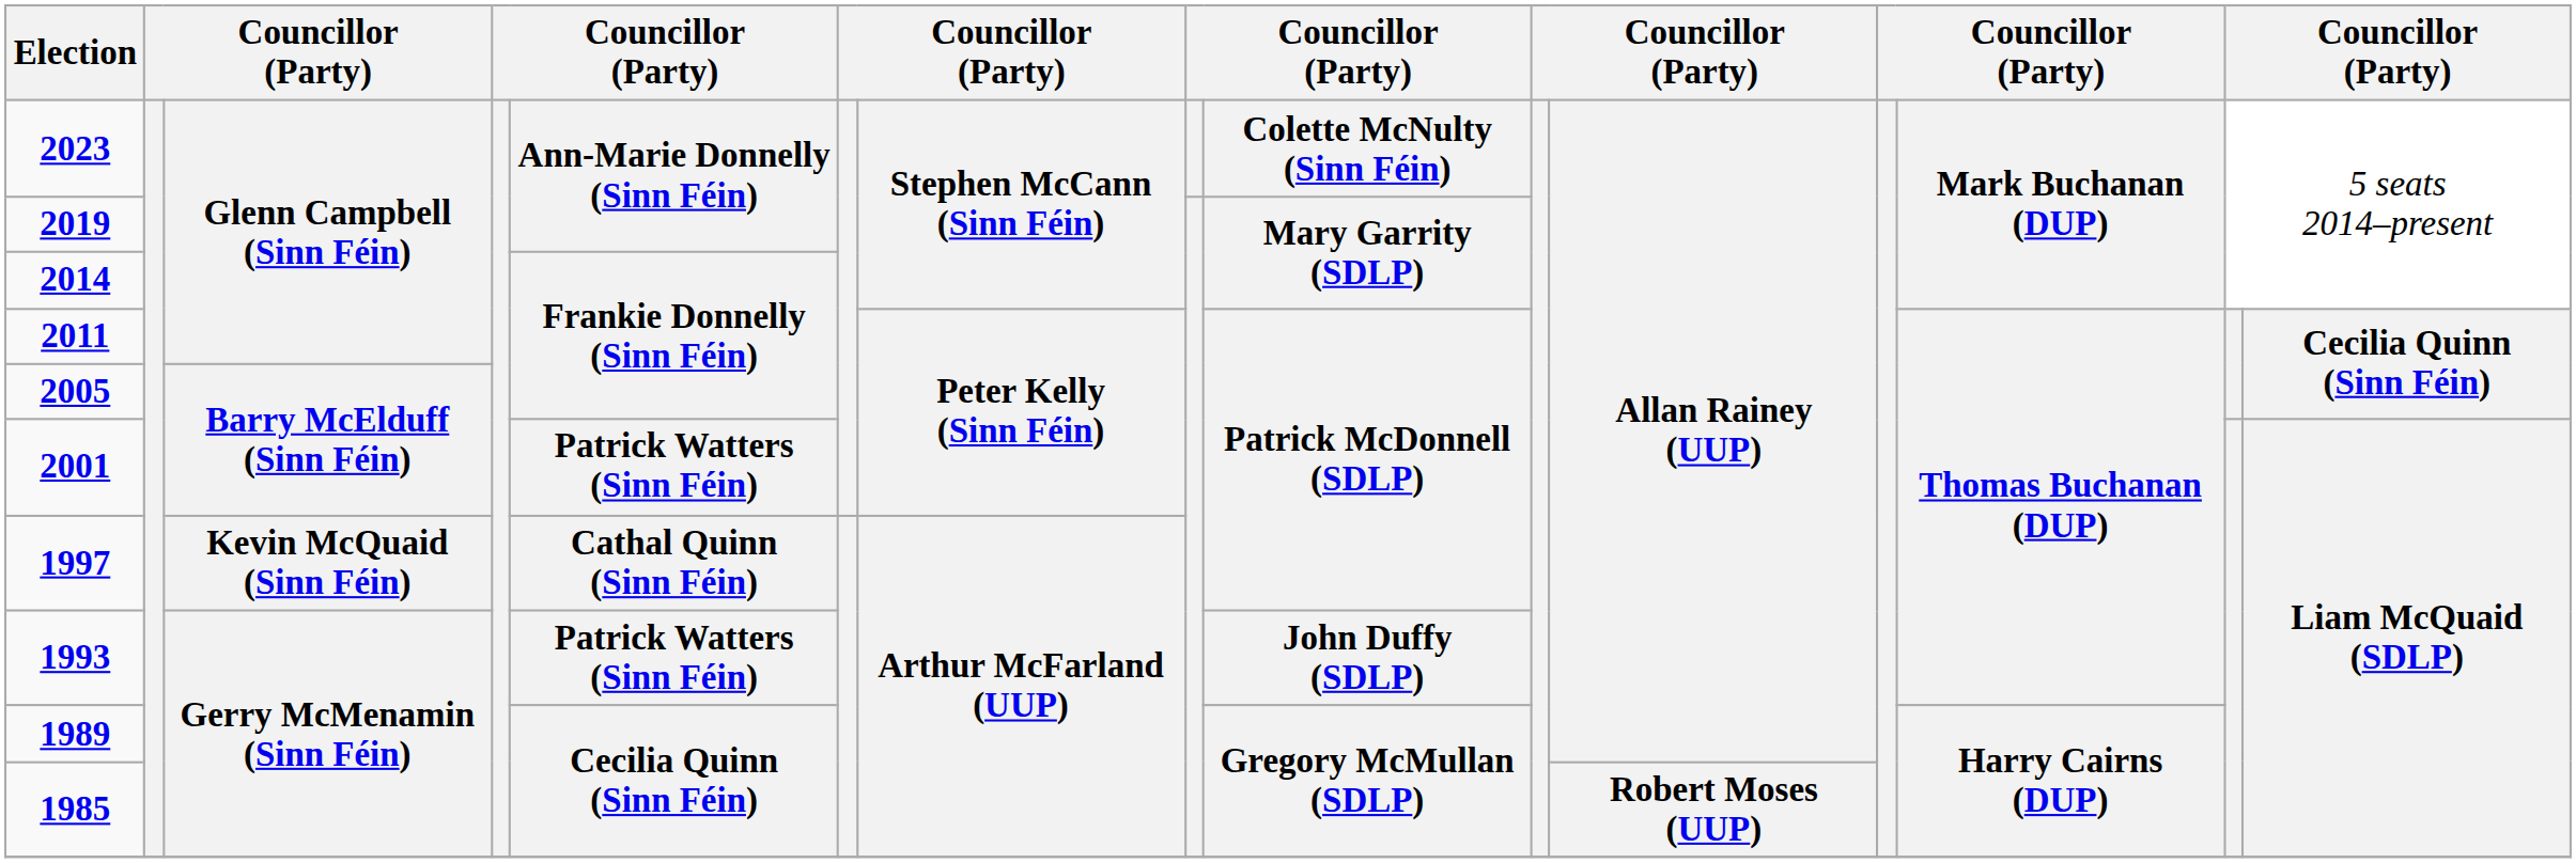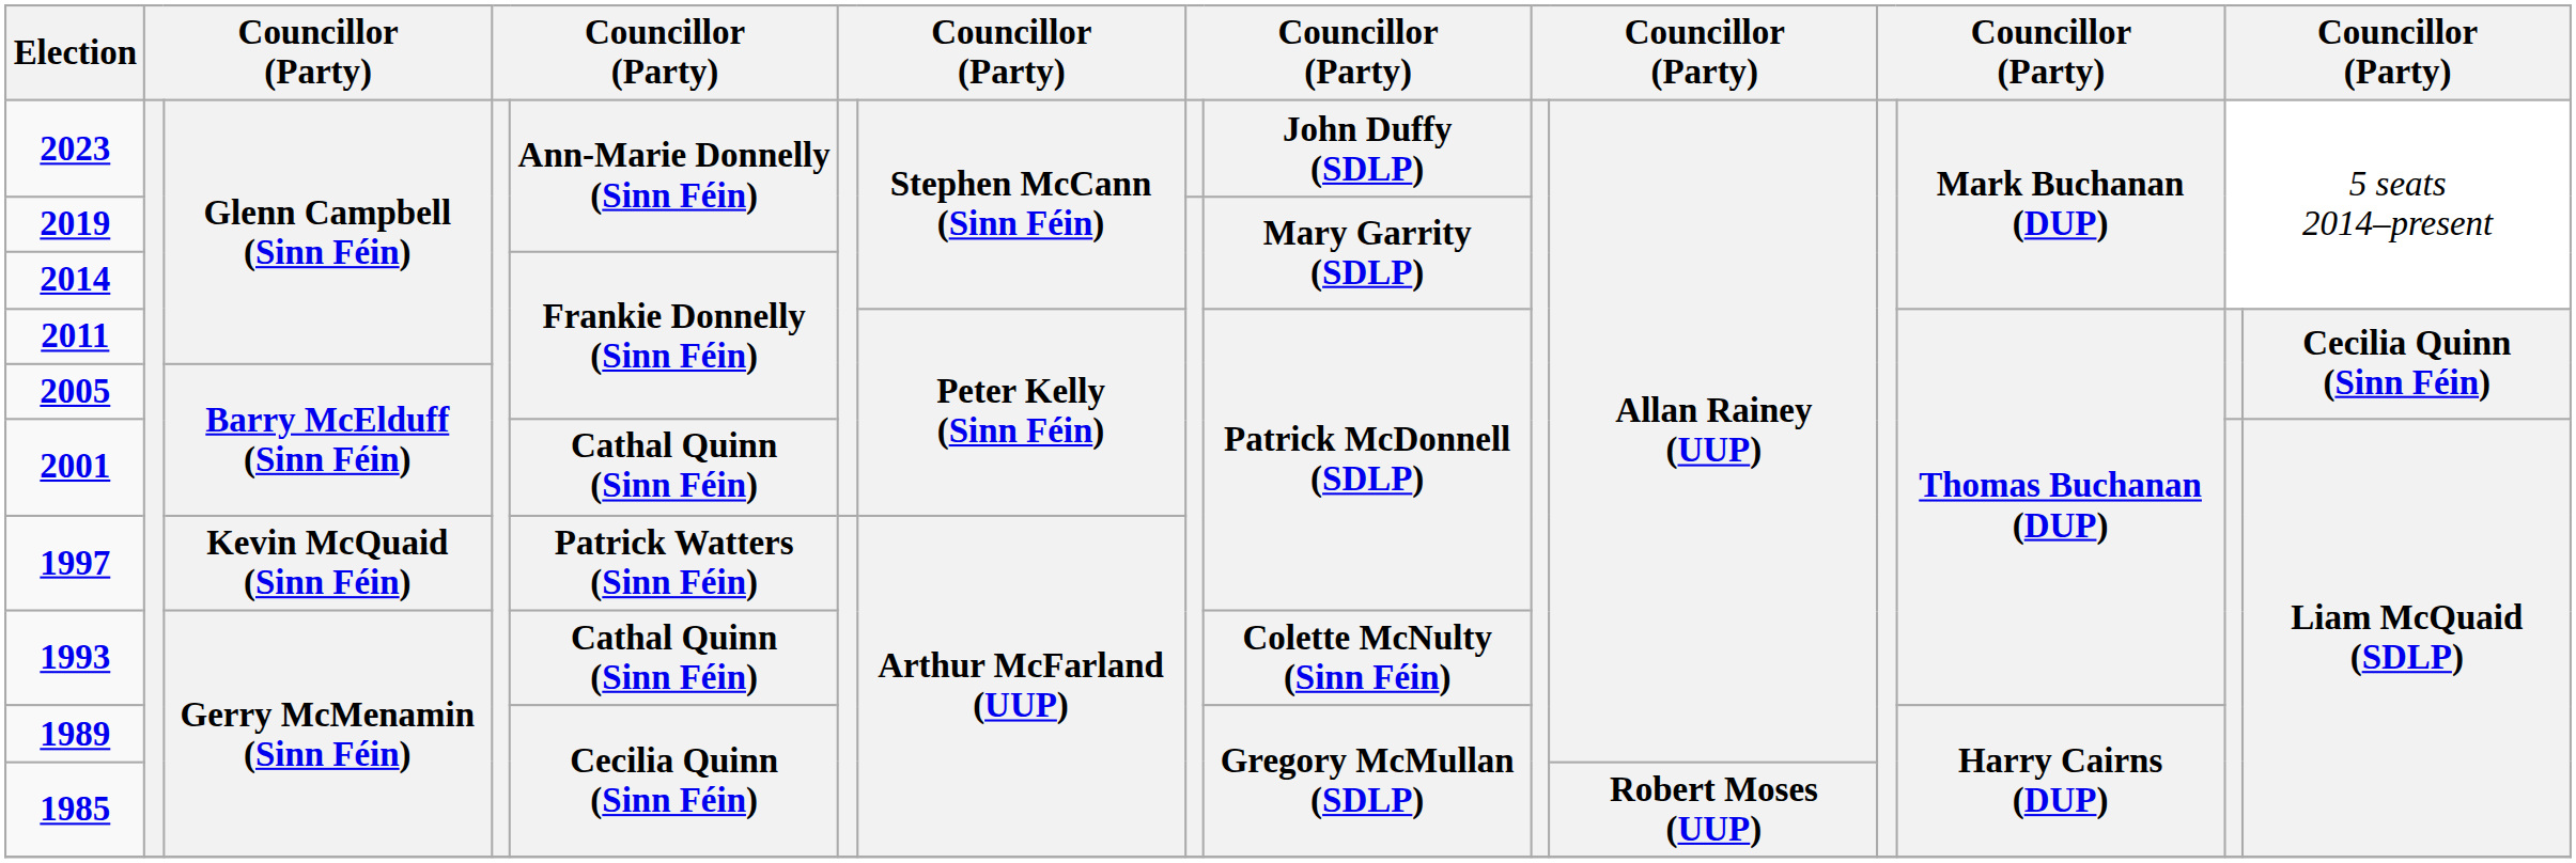2023 | column 9: Colette McNulty (Sinn Féin) -> John Duffy (SDLP)
2001 | column 5: Patrick Watters (Sinn Féin) -> Cathal Quinn (Sinn Féin)
1997 | column 5: Cathal Quinn (Sinn Féin) -> Patrick Watters (Sinn Féin)
1993 | column 5: Patrick Watters (Sinn Féin) -> Cathal Quinn (Sinn Féin)
1993 | column 9: John Duffy (SDLP) -> Colette McNulty (Sinn Féin)
